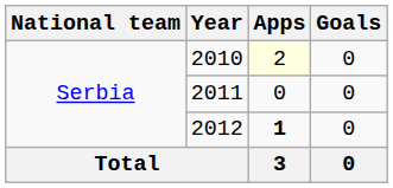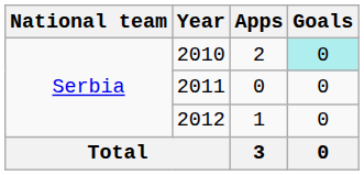2010 | Apps: lightyellow background -> no background
2010 | Goals: no background -> paleturquoise background
2012 | Apps: bold -> normal
